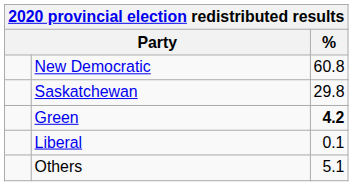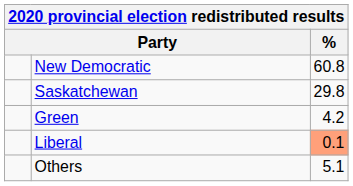Green | %: bold -> normal
Liberal | %: no background -> lightsalmon background
